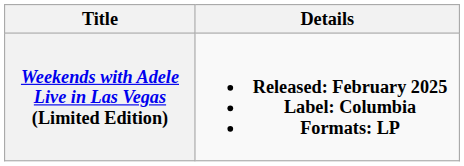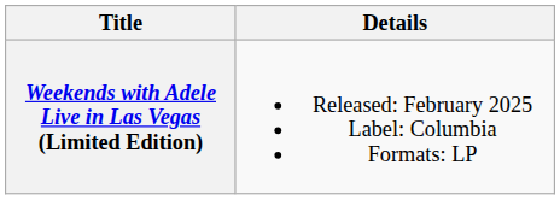Weekends with Adele Live in Las Vegas (Limited Edition) | Details: bold -> normal
